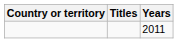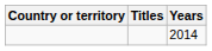row 2 | Years: 2011 -> 2014
